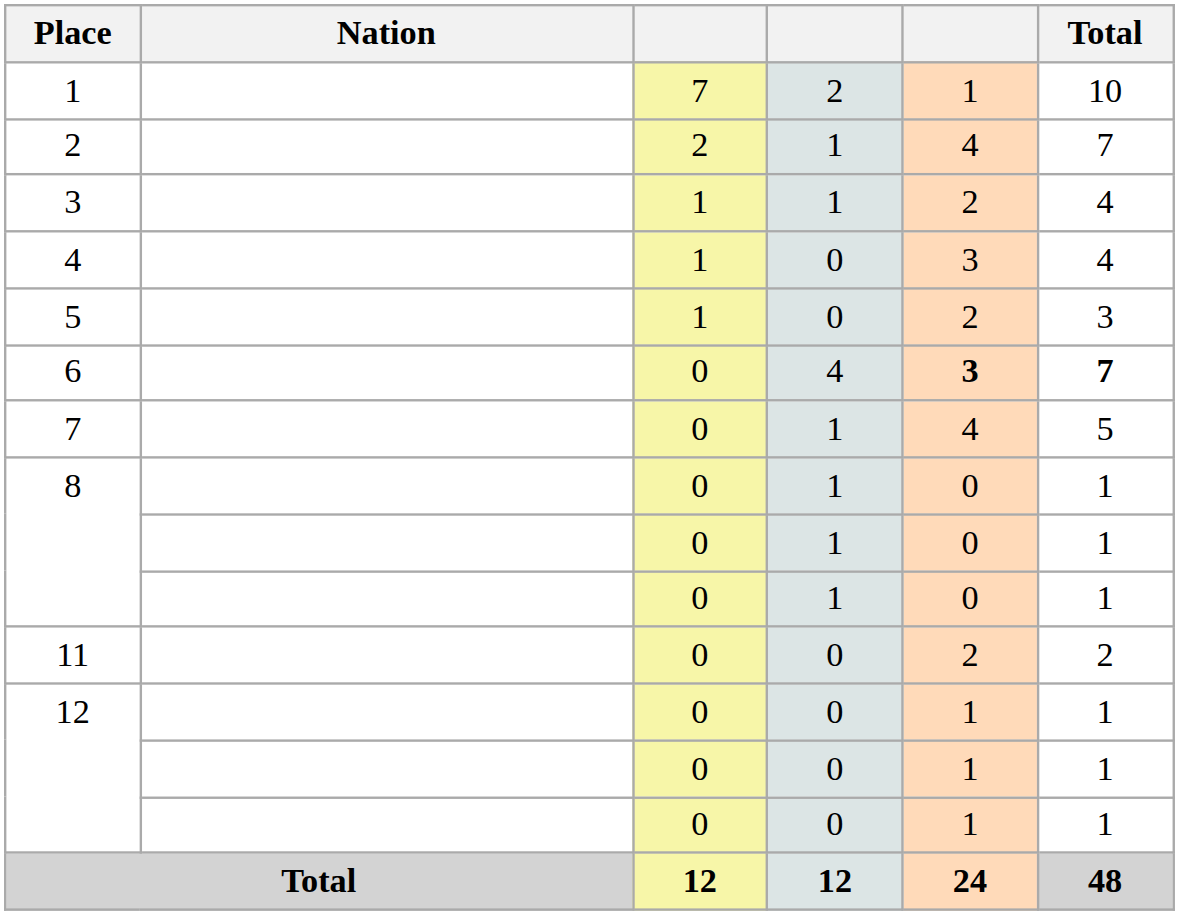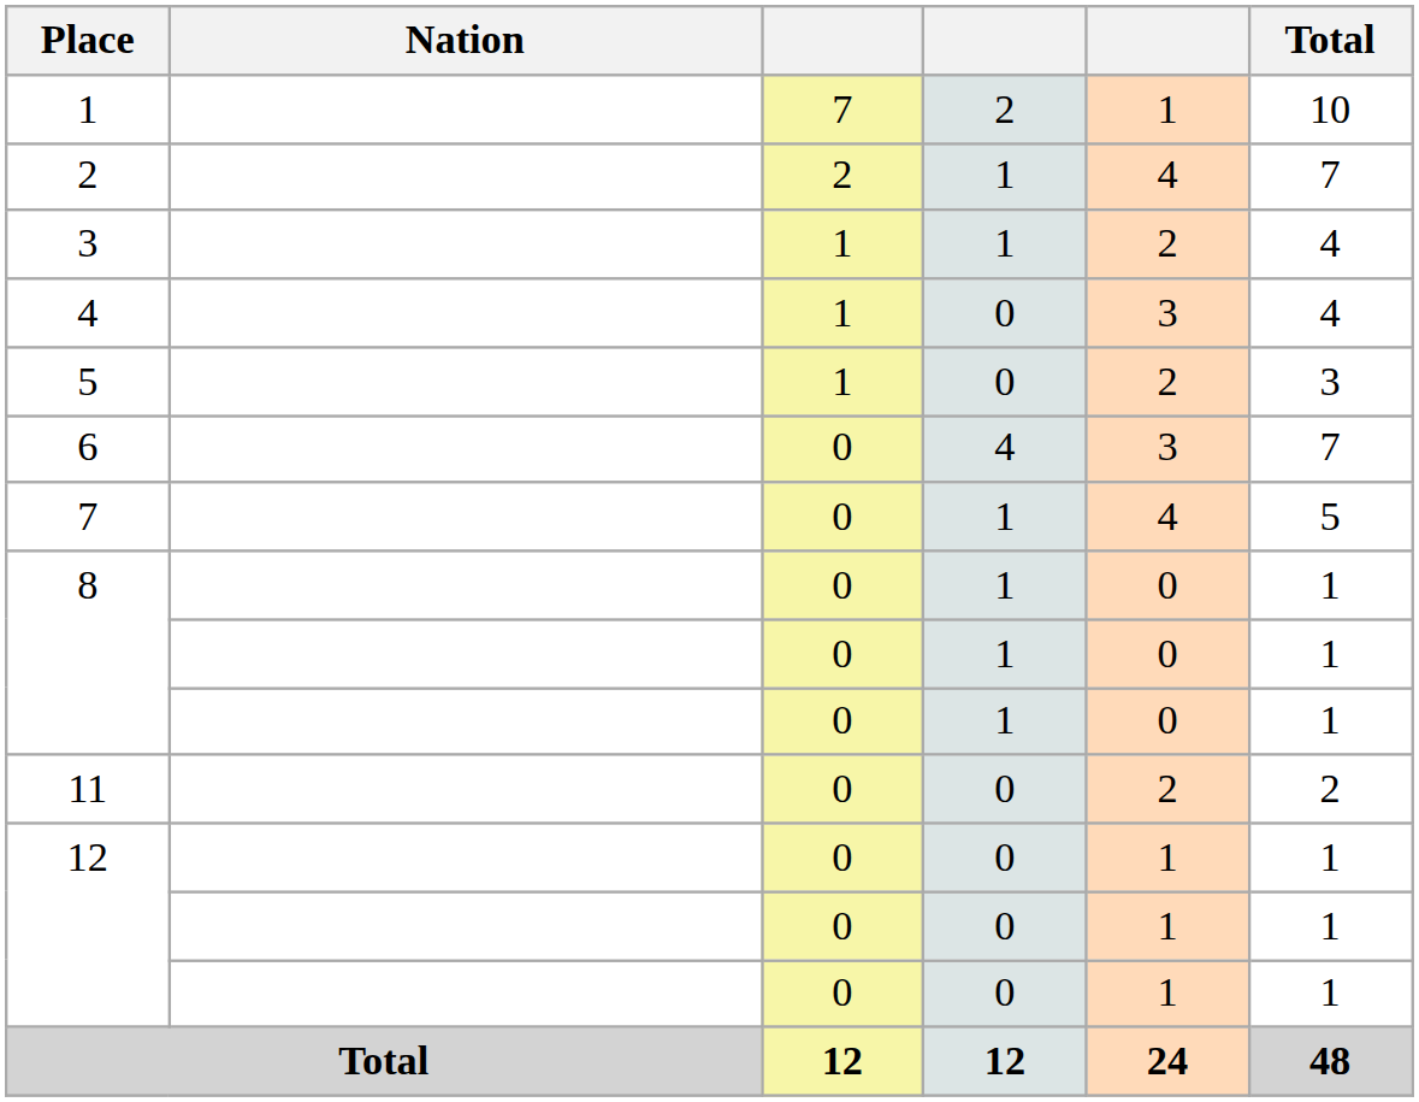6 | column 5: bold -> normal
6 | Total: bold -> normal
